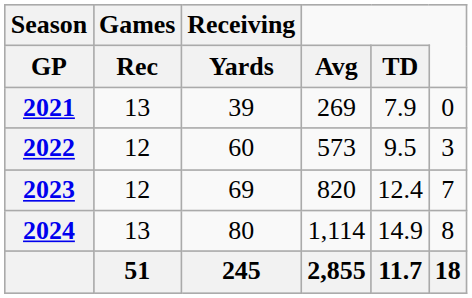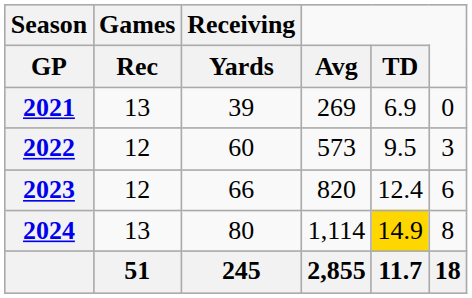2021 | TD: 7.9 -> 6.9
2023 | Receiving / Yards: 69 -> 66
2023 | column 6: 7 -> 6
2024 | TD: no background -> gold background
